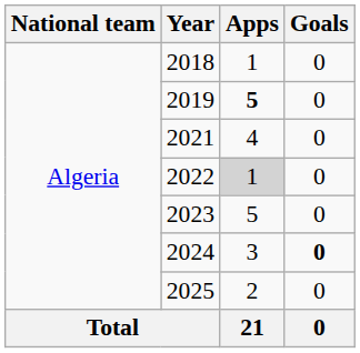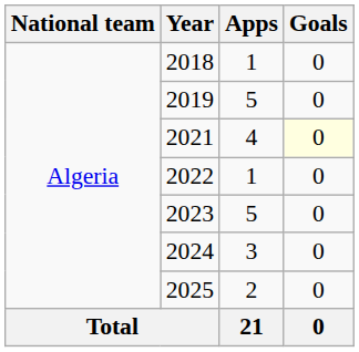2019 | Apps: bold -> normal
2021 | Goals: no background -> lightyellow background
2022 | Apps: lightgrey background -> no background
2024 | Goals: bold -> normal
